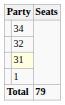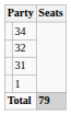31 | column 2: lightyellow background -> no background
Total | Seats: no background -> lightgrey background
